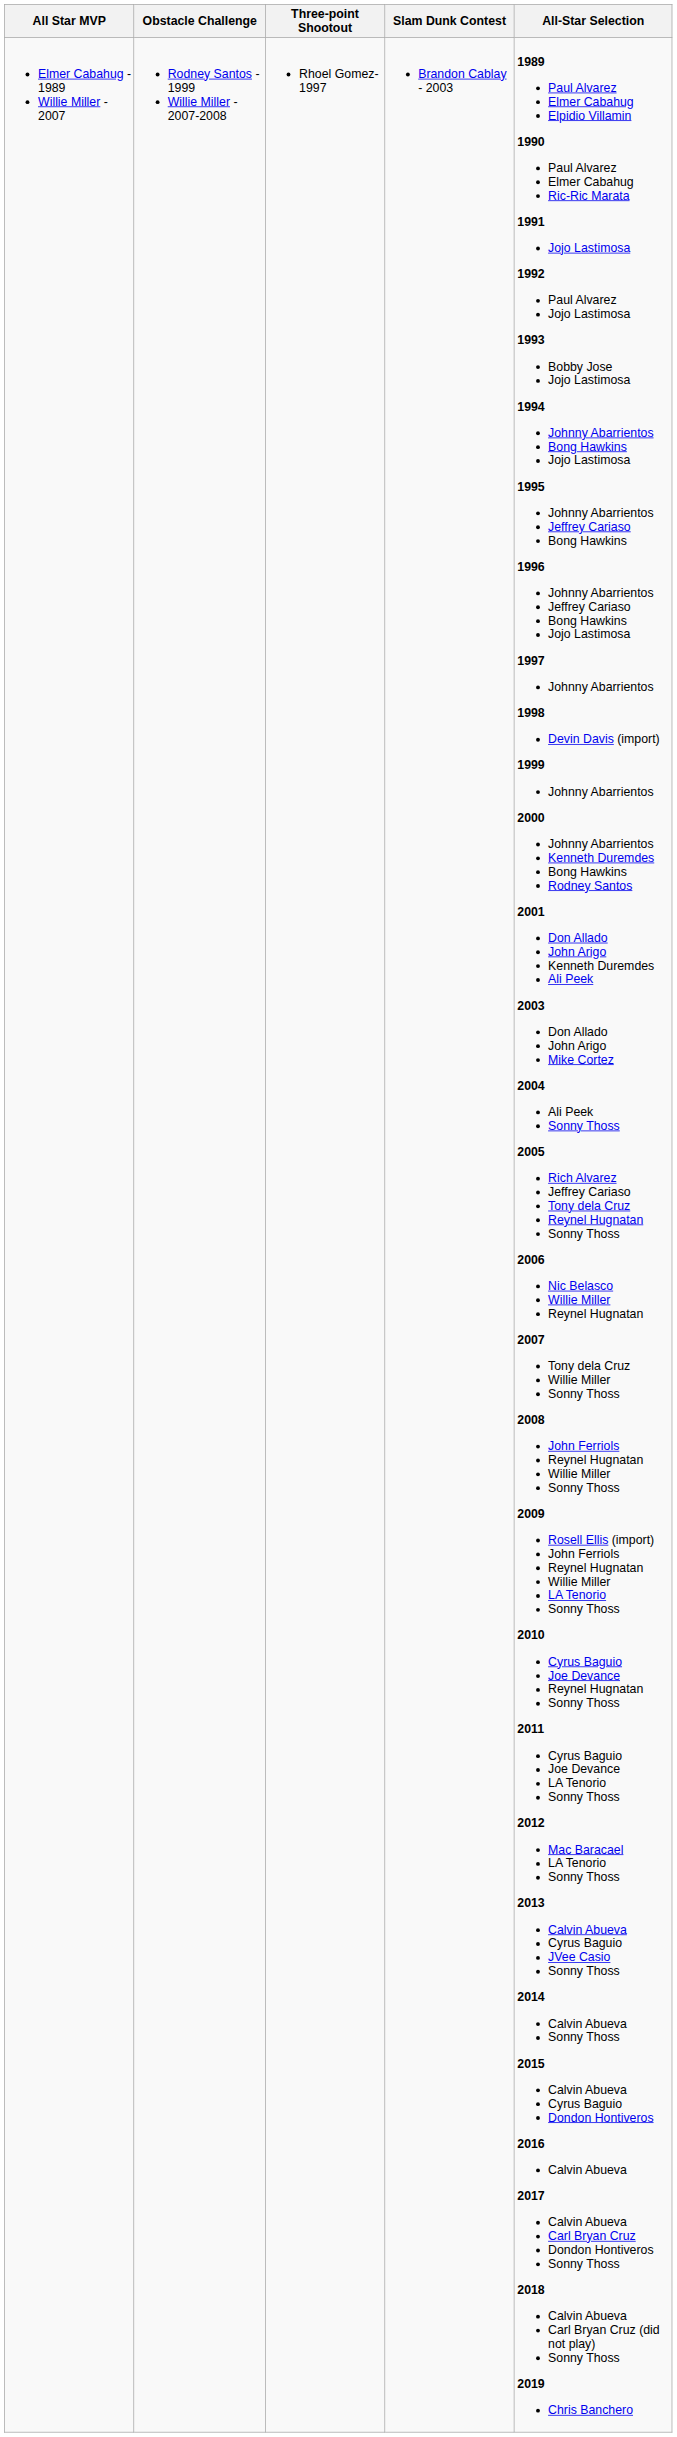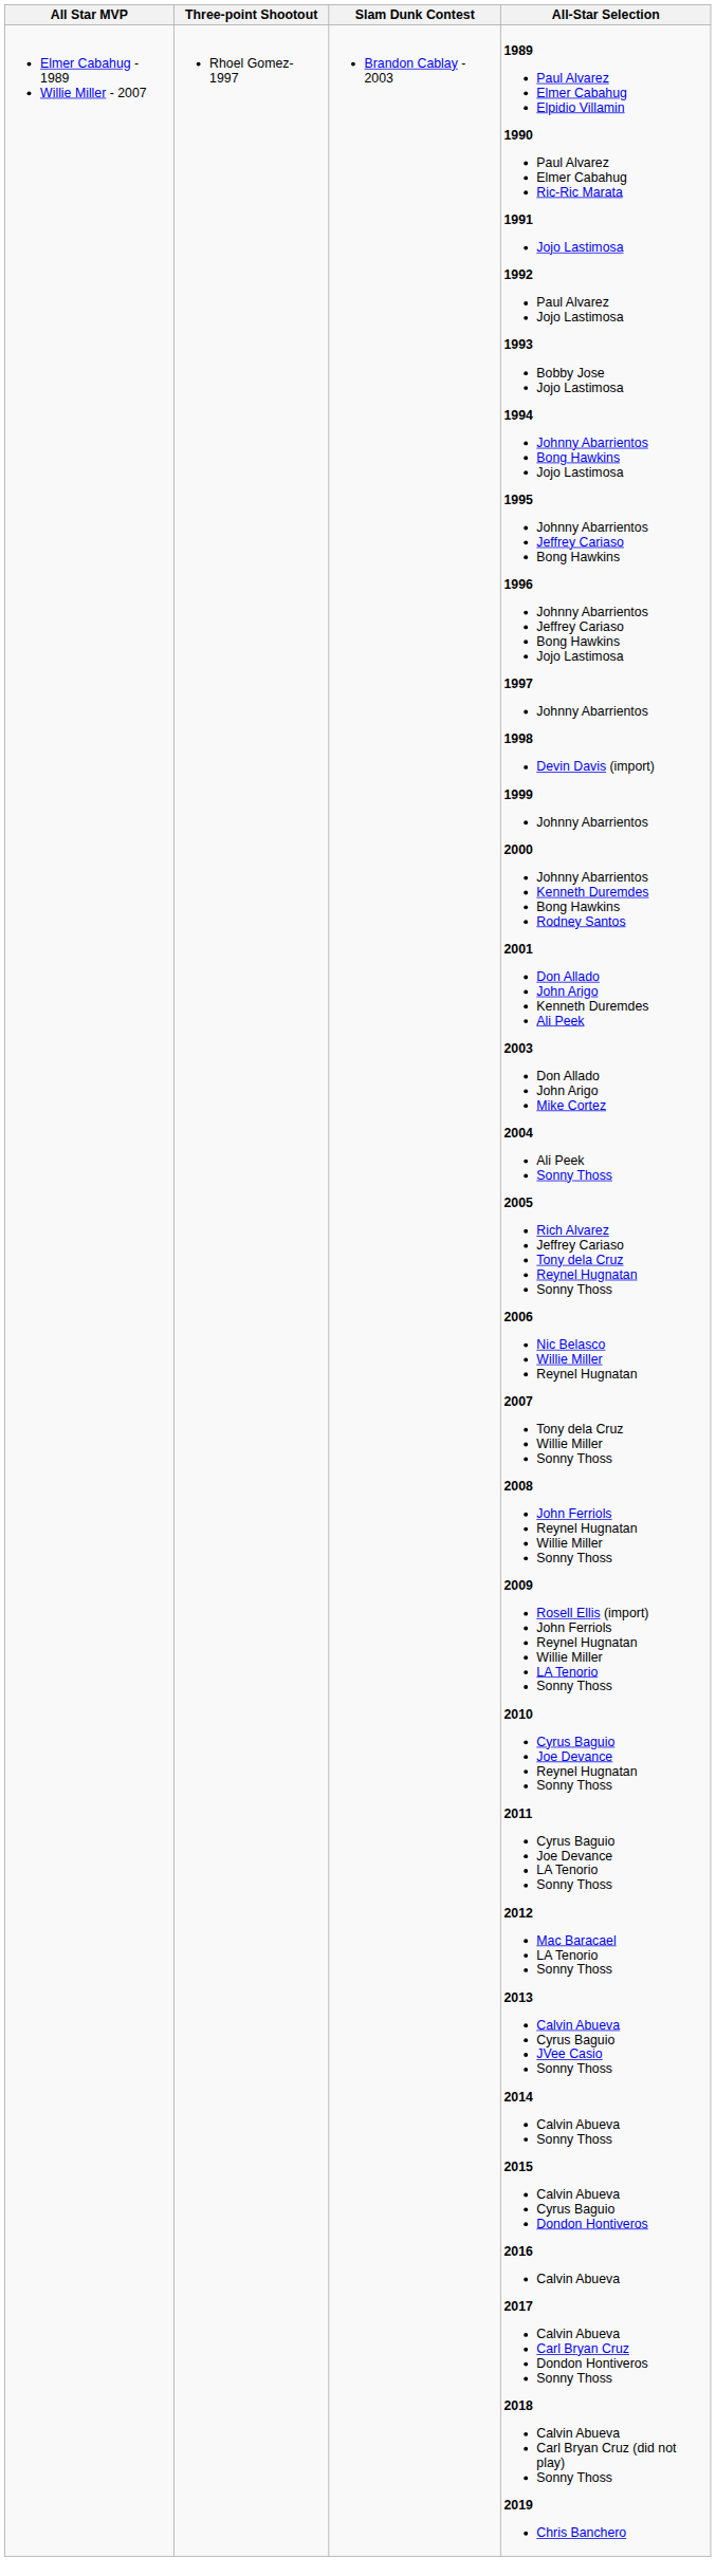- column: Obstacle Challenge | Rodney Santos - 1999 Willie Miller - 2007-2008
